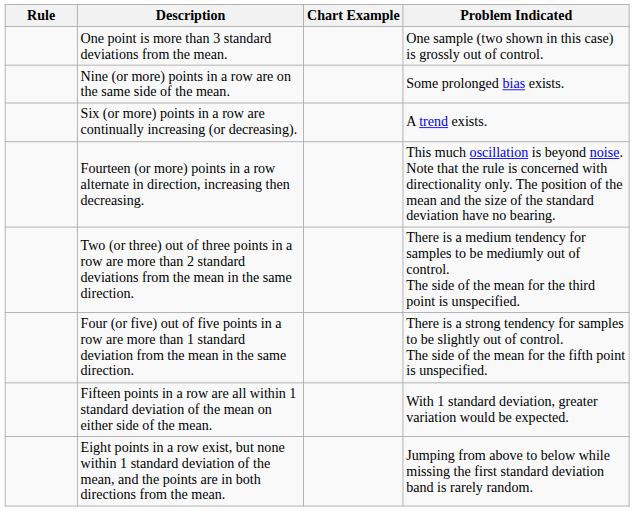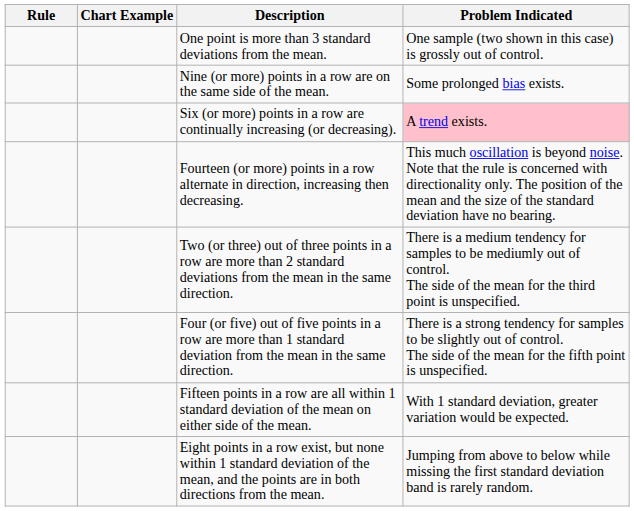columns swapped: Description <-> Chart Example
row 4 | Problem Indicated: no background -> pink background
